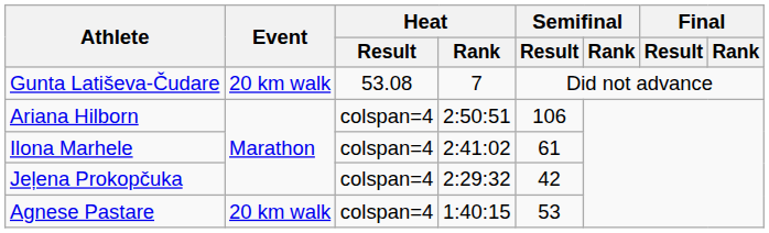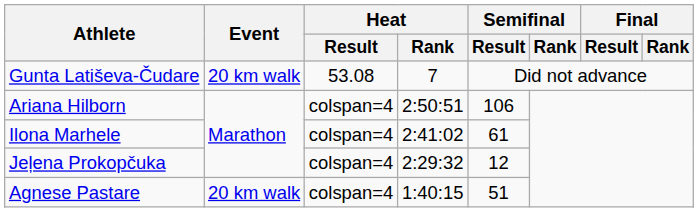Jeļena Prokopčuka | Semifinal / Result: 42 -> 12
Agnese Pastare | Semifinal / Result: 53 -> 51
